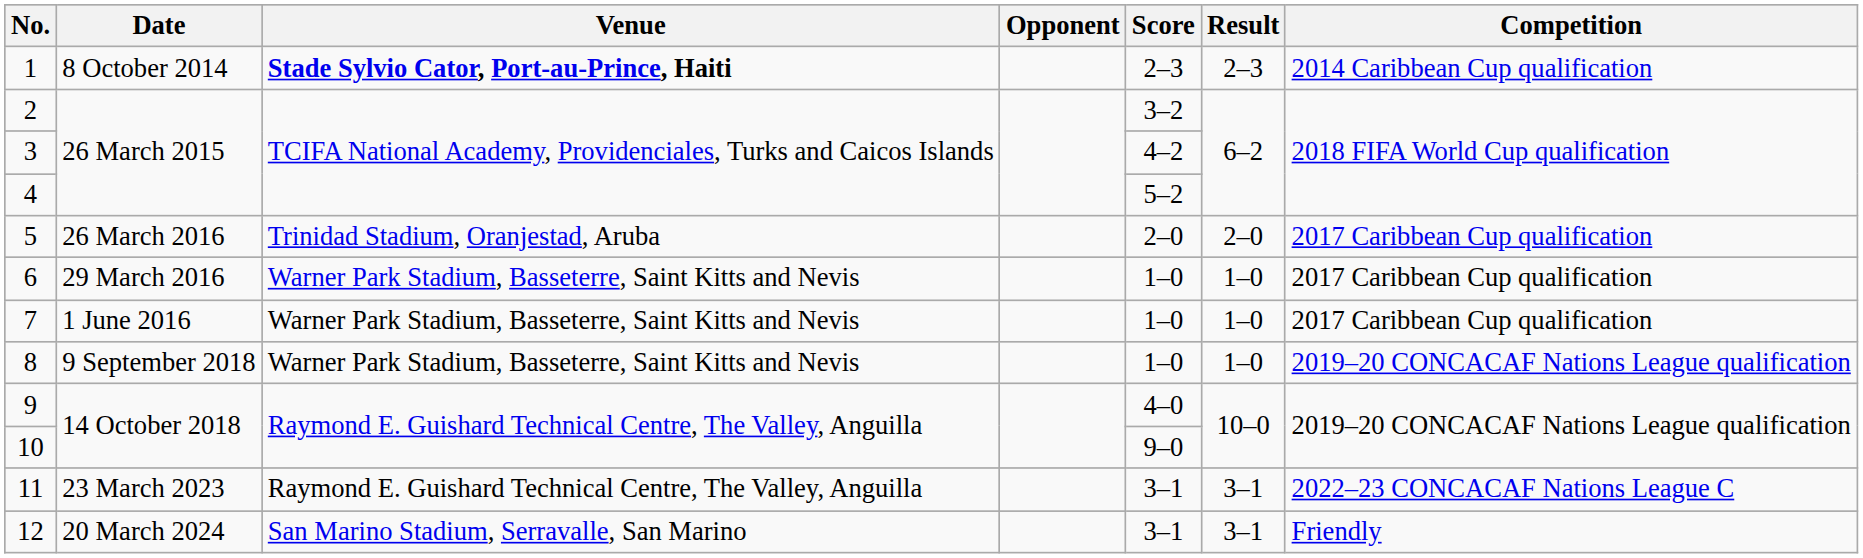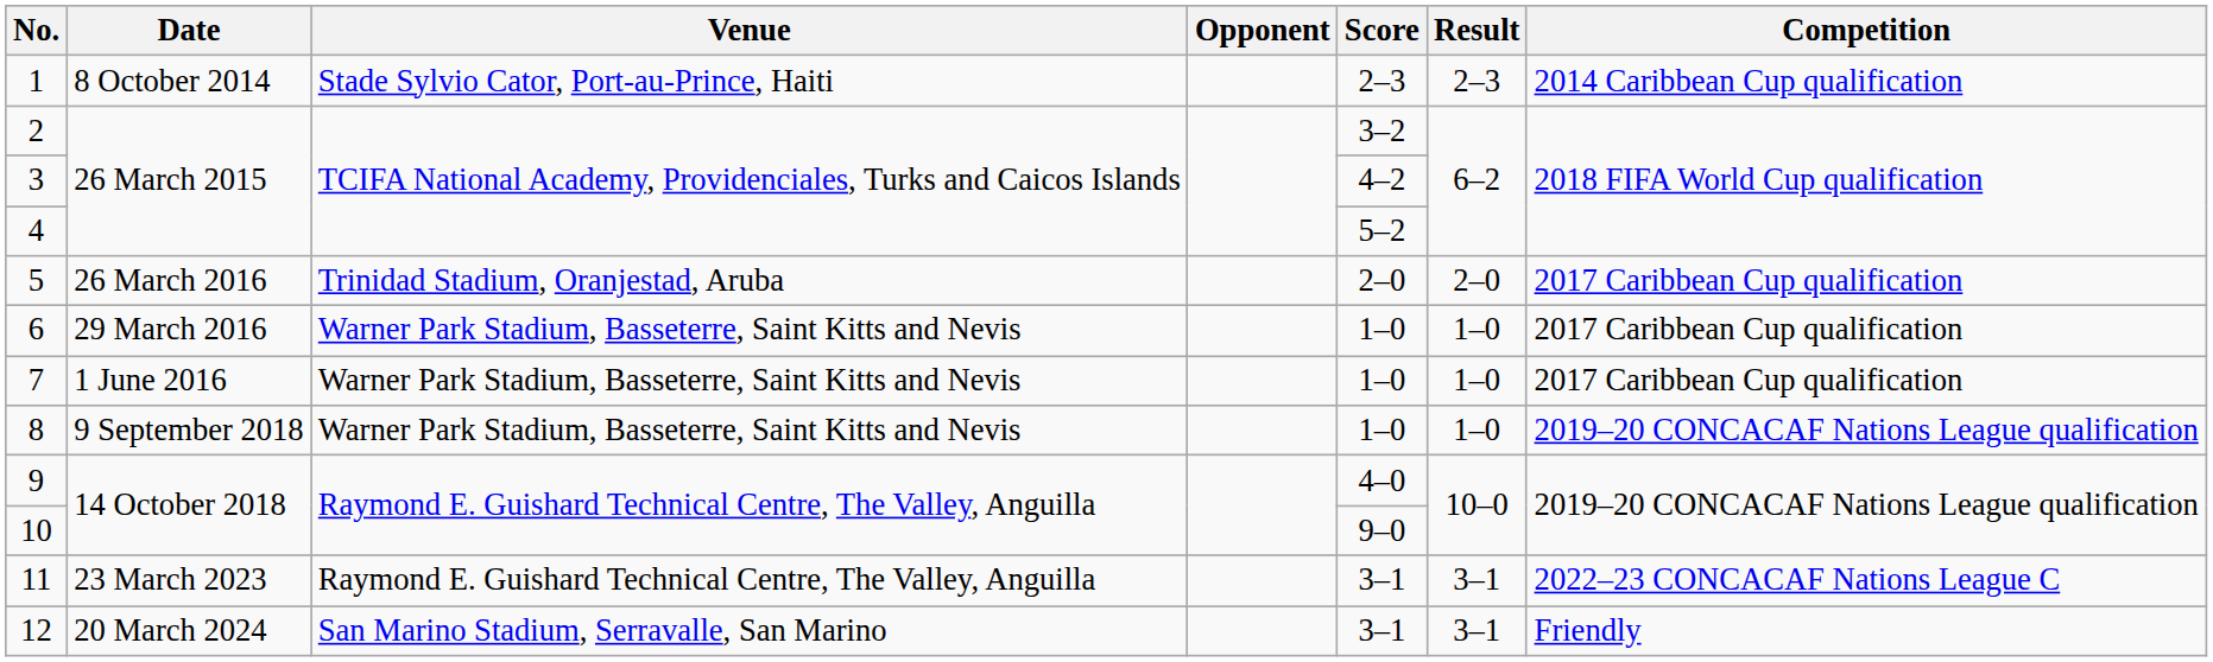1 | Venue: bold -> normal
